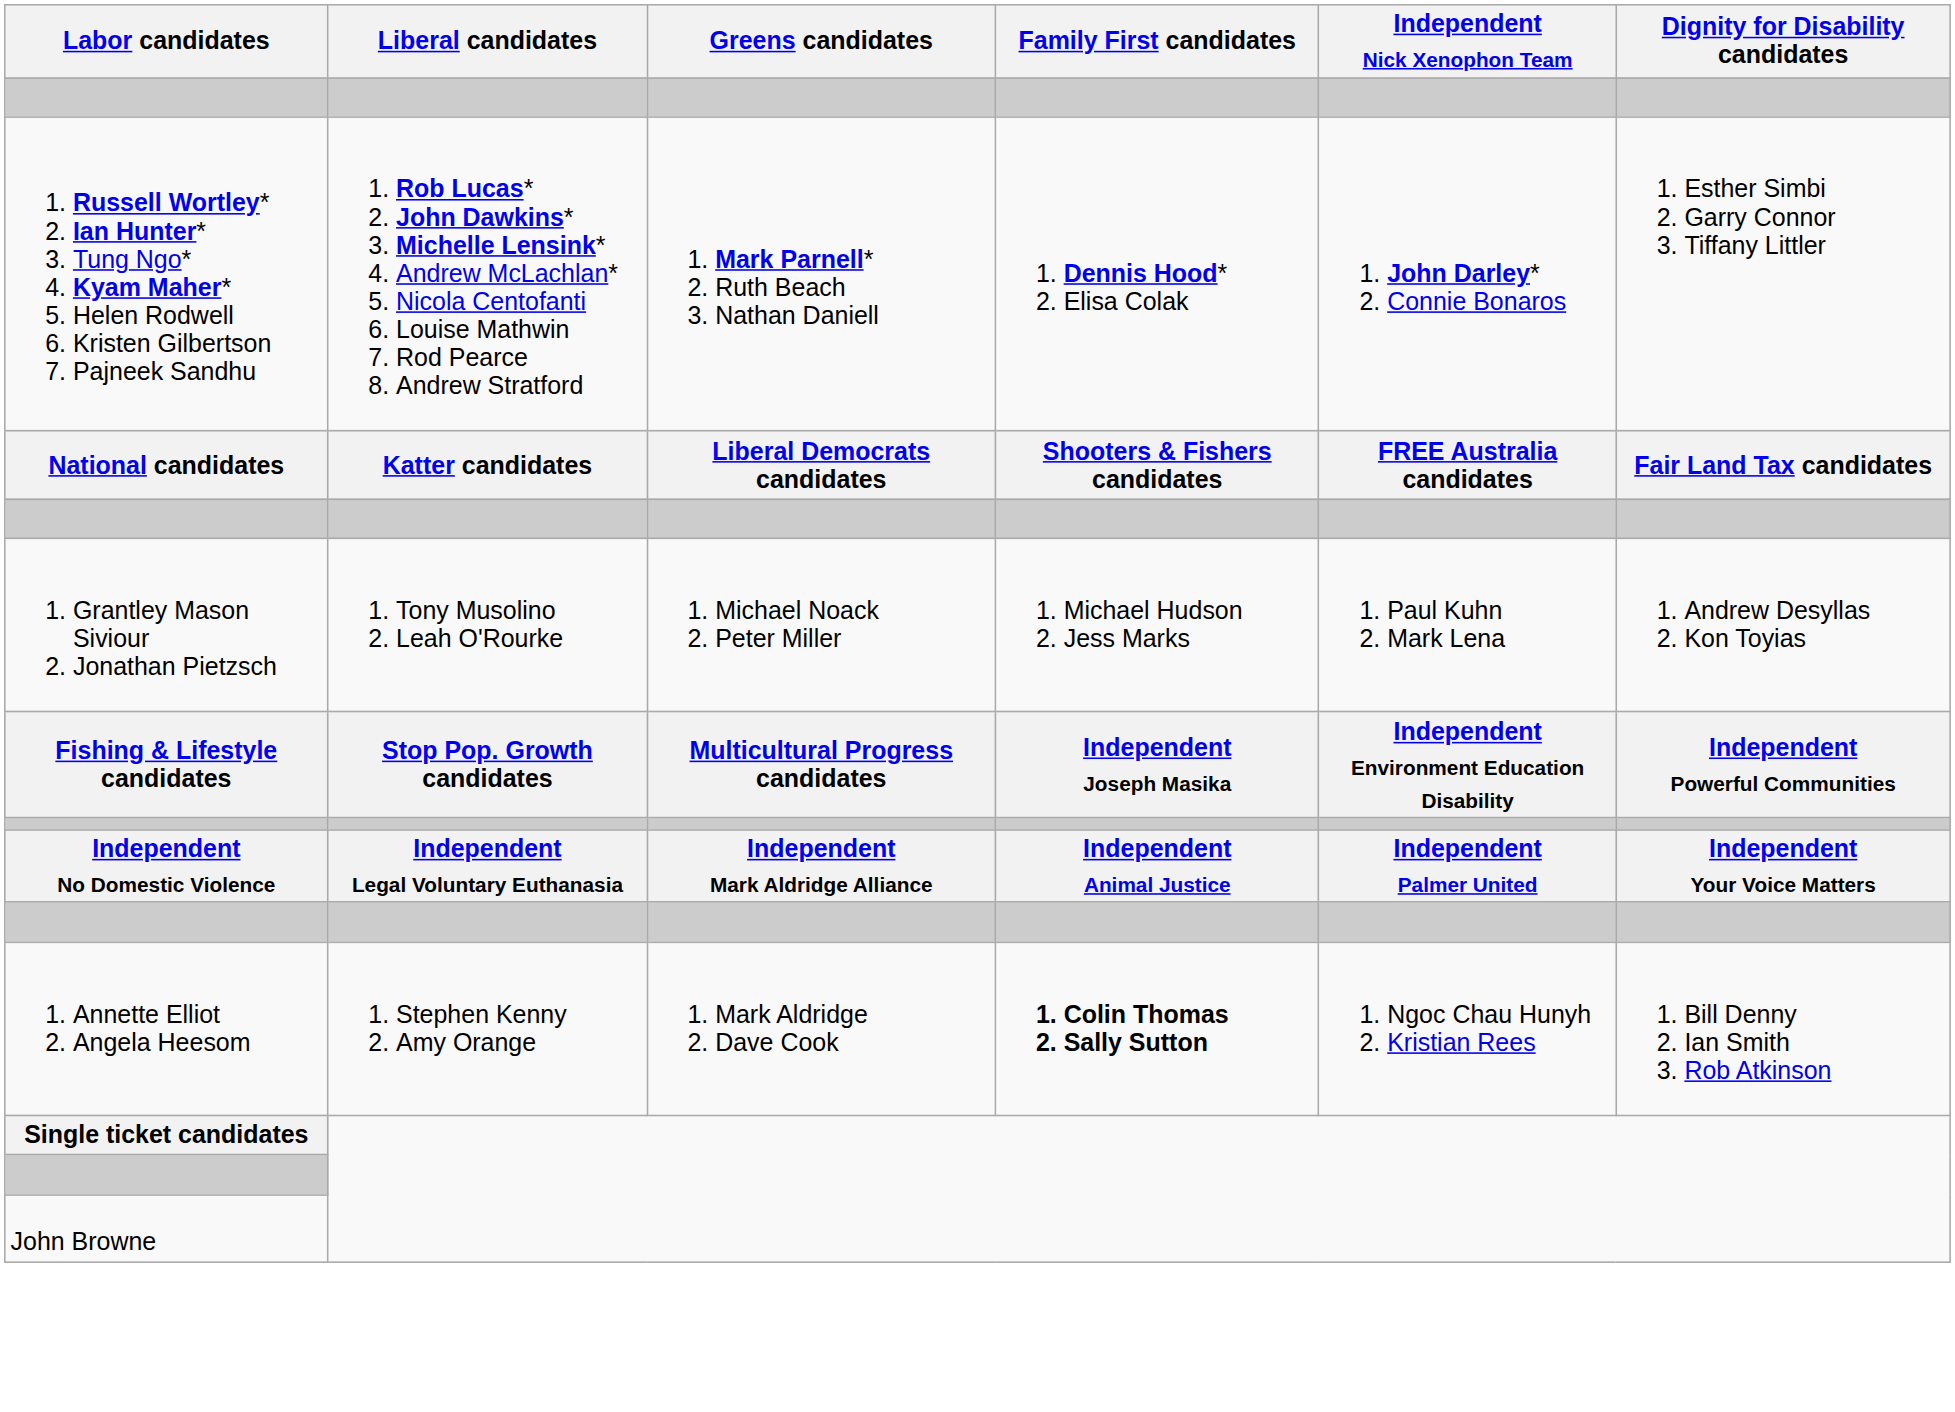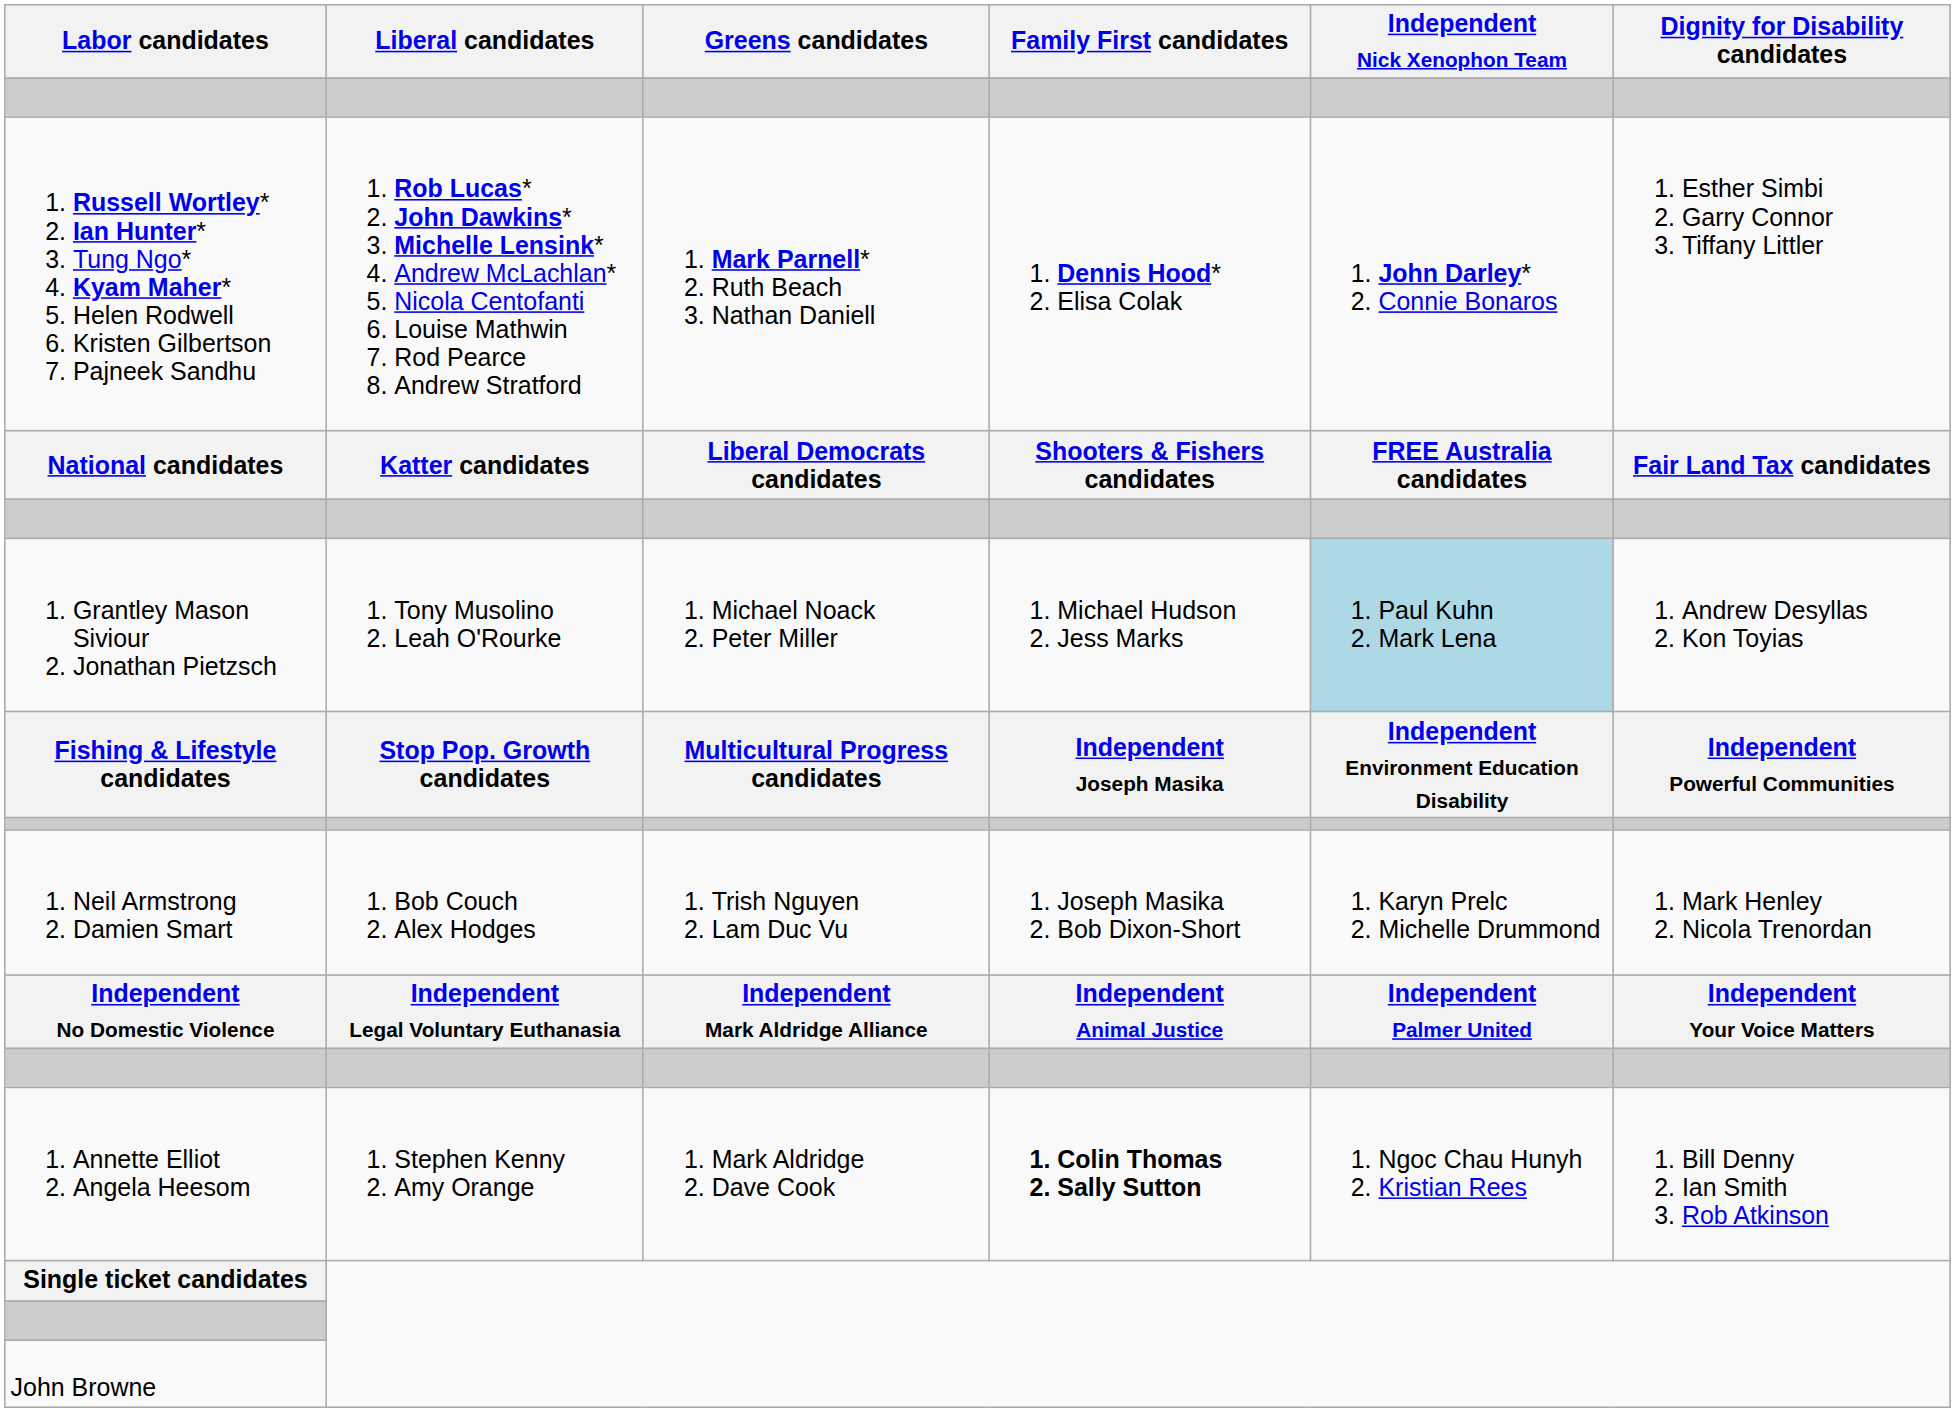Grantley Mason Siviour Jonathan Pietzsch | Independent Nick Xenophon Team: no background -> lightblue background
+ row: Neil Armstrong Damien Smart | Bob Couch Alex Hodges | Trish Nguyen Lam Duc Vu | Joseph Masika Bob Dixon-Short | Karyn Prelc Michelle Drummond | Mark Henley Nicola Trenordan
